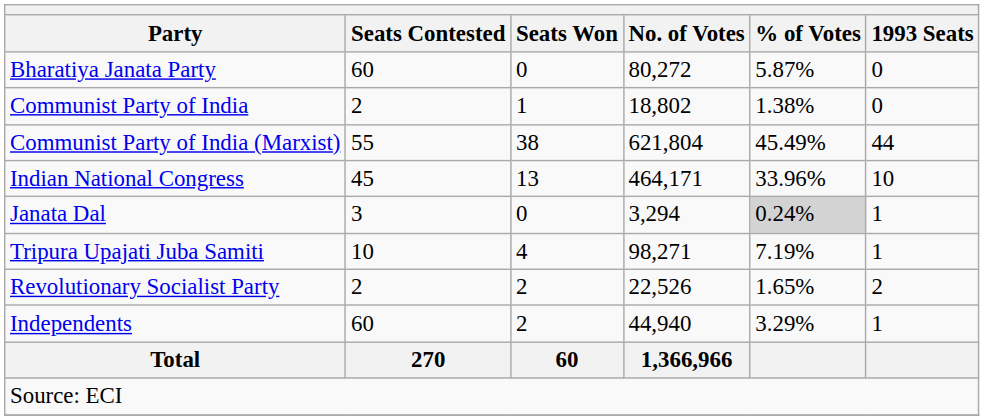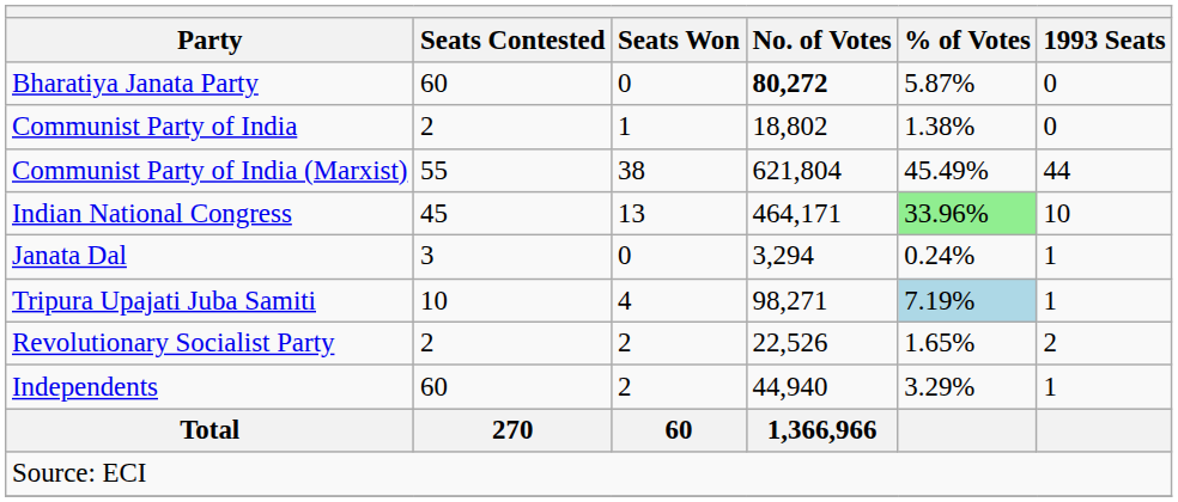Bharatiya Janata Party | No. of Votes: normal -> bold
Indian National Congress | % of Votes: no background -> lightgreen background
Janata Dal | % of Votes: lightgrey background -> no background
Tripura Upajati Juba Samiti | % of Votes: no background -> lightblue background
